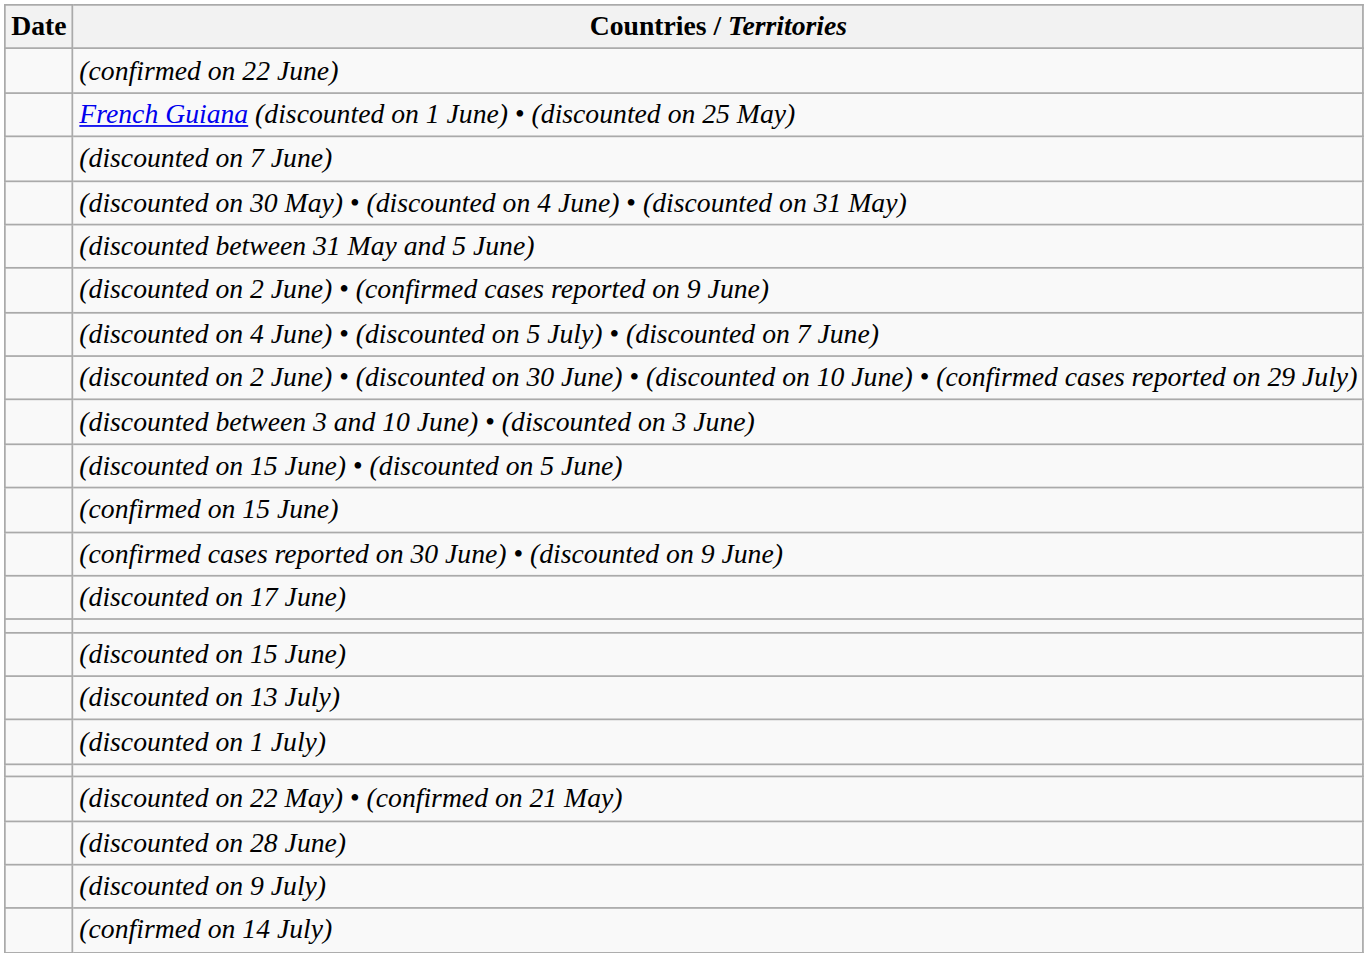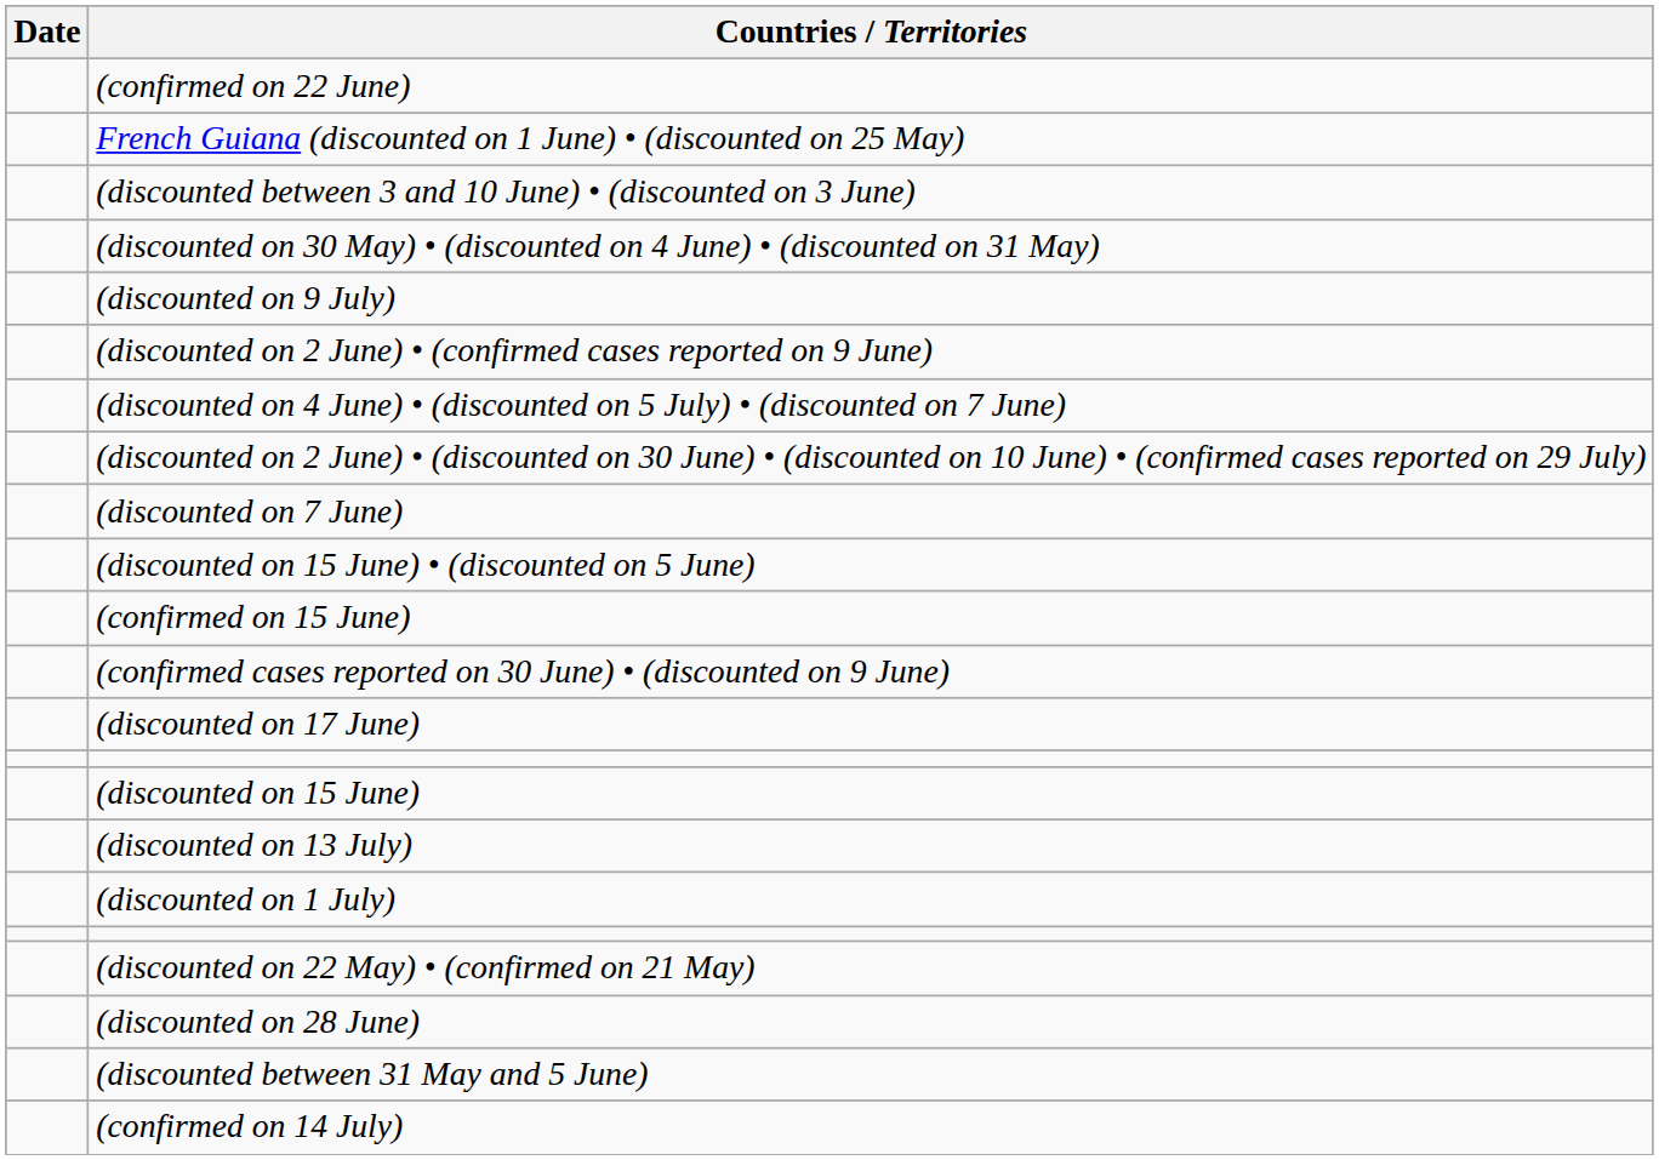row 4 | Countries / Territories: (discounted on 7 June) -> (discounted between 3 and 10 June) • (discounted on 3 June)
row 6 | Countries / Territories: (discounted between 31 May and 5 June) -> (discounted on 9 July)
row 10 | Countries / Territories: (discounted between 3 and 10 June) • (discounted on 3 June) -> (discounted on 7 June)
row 22 | Countries / Territories: (discounted on 9 July) -> (discounted between 31 May and 5 June)
